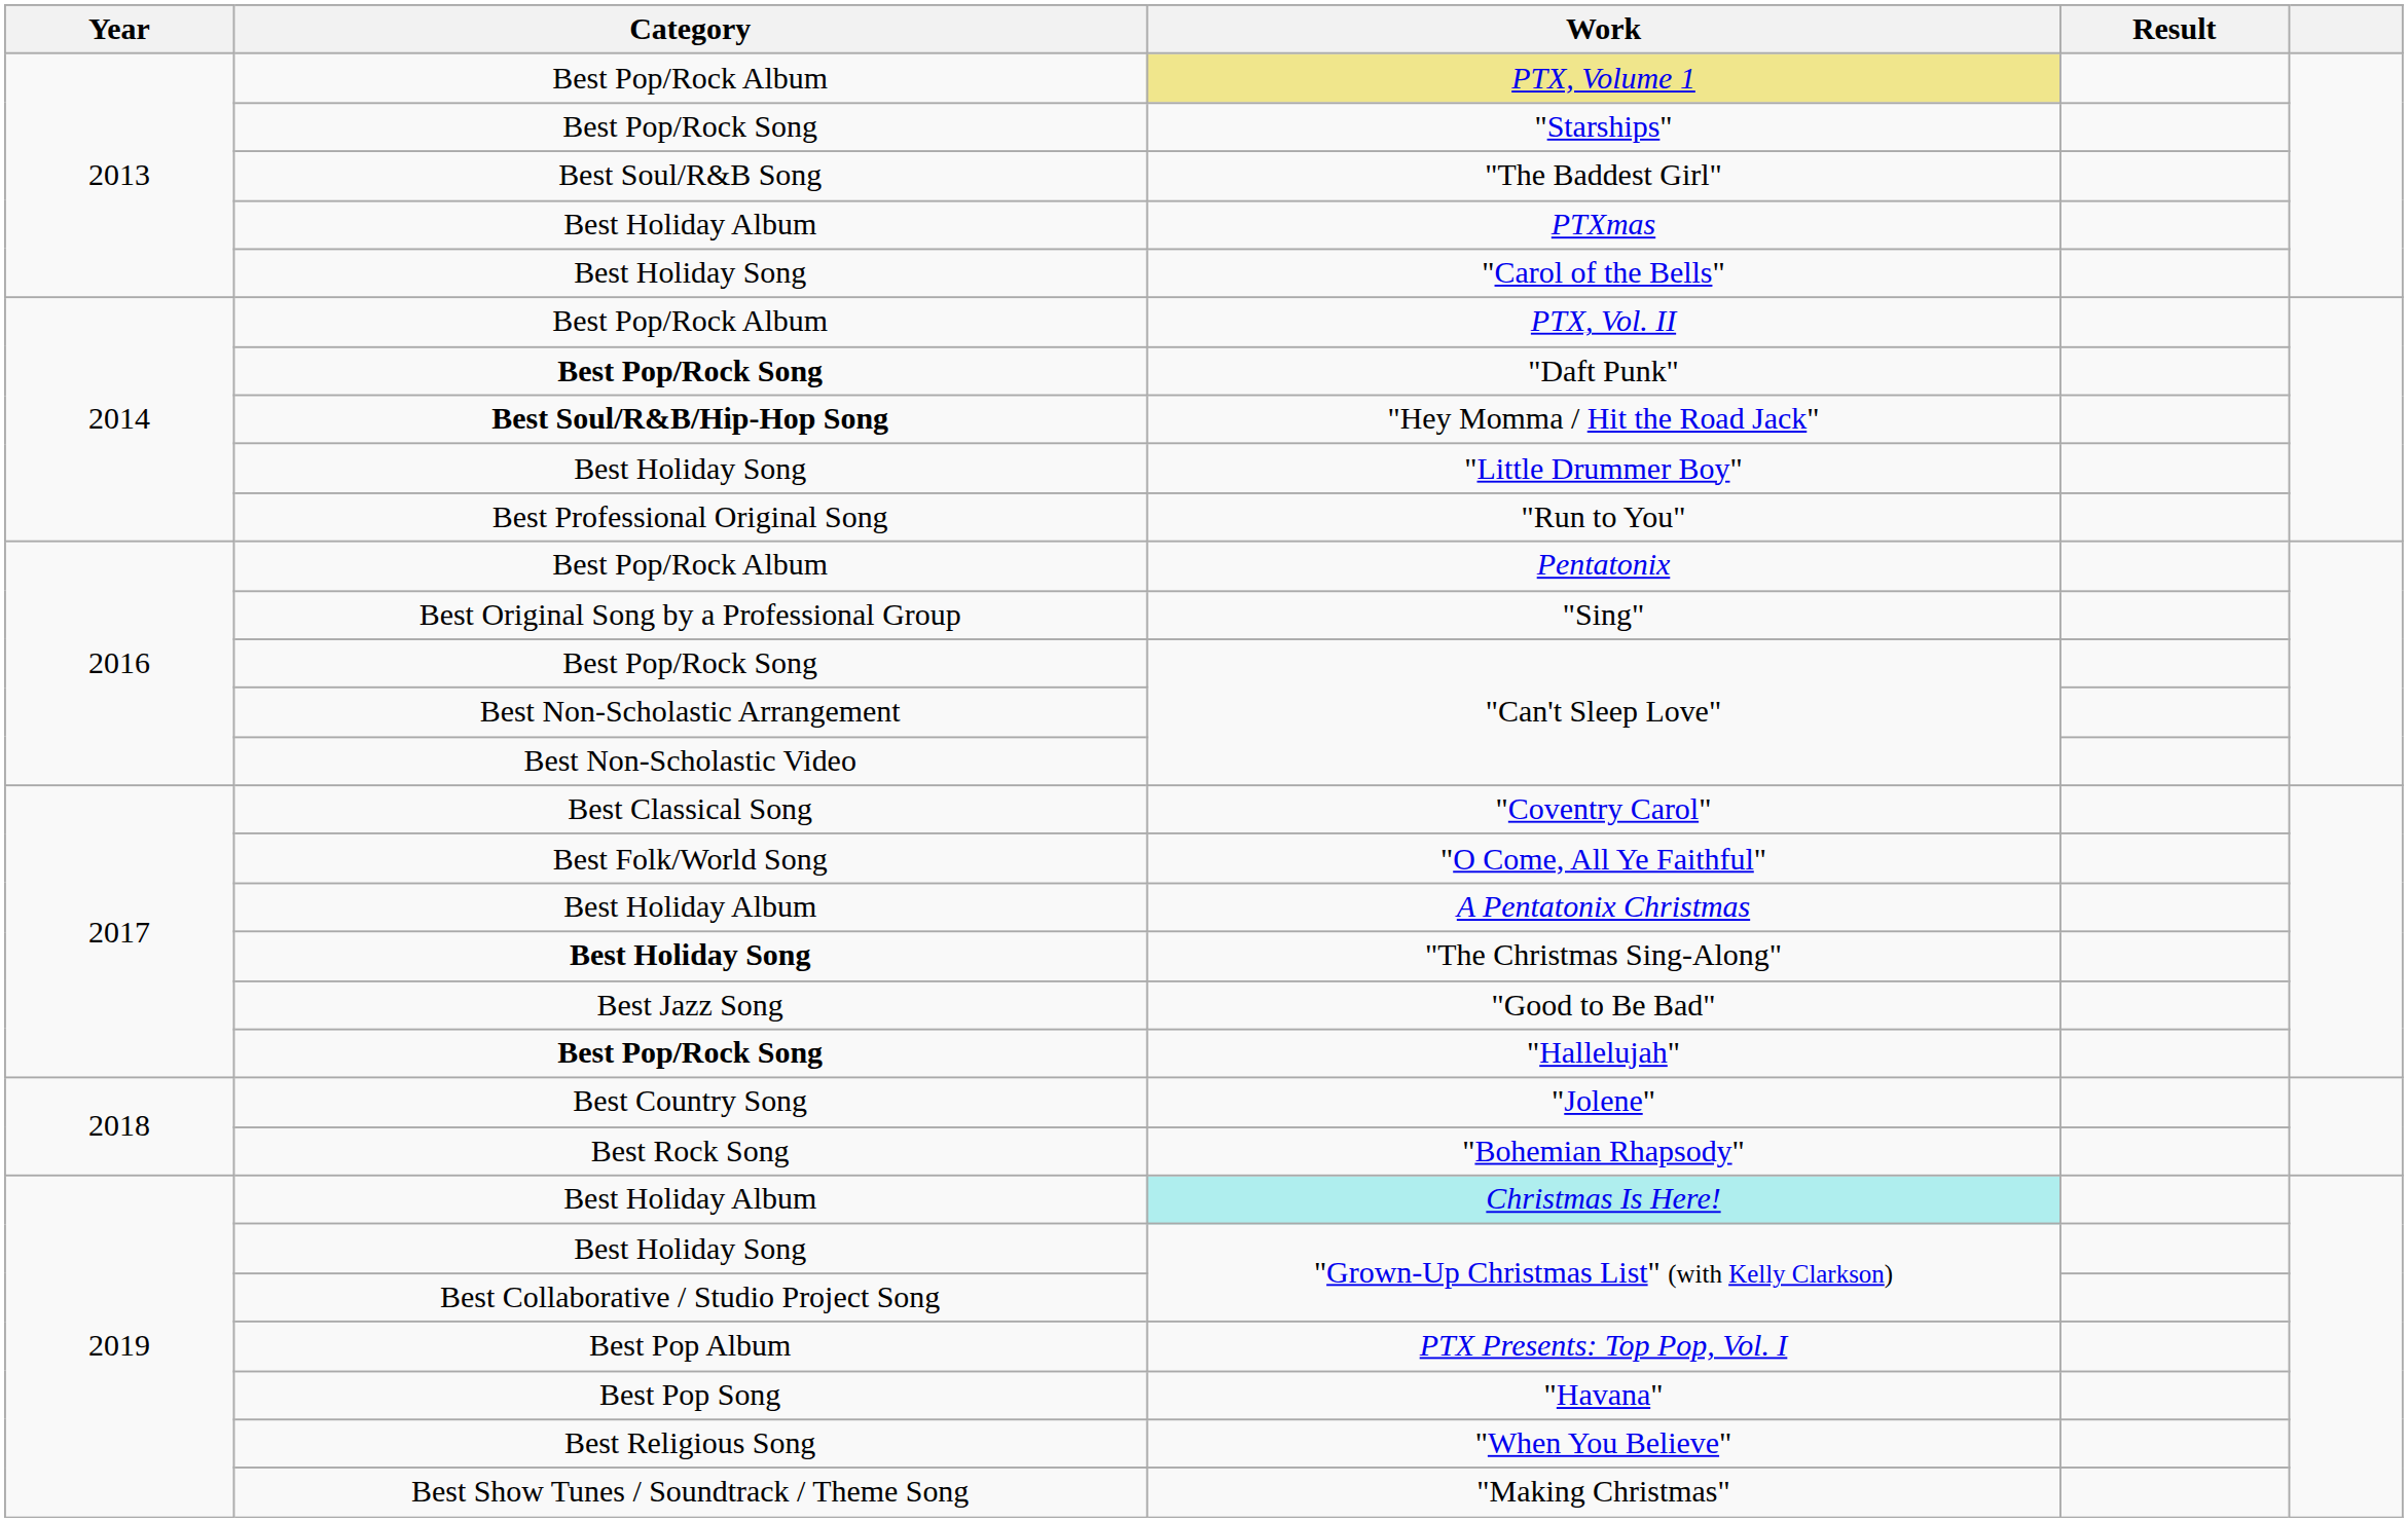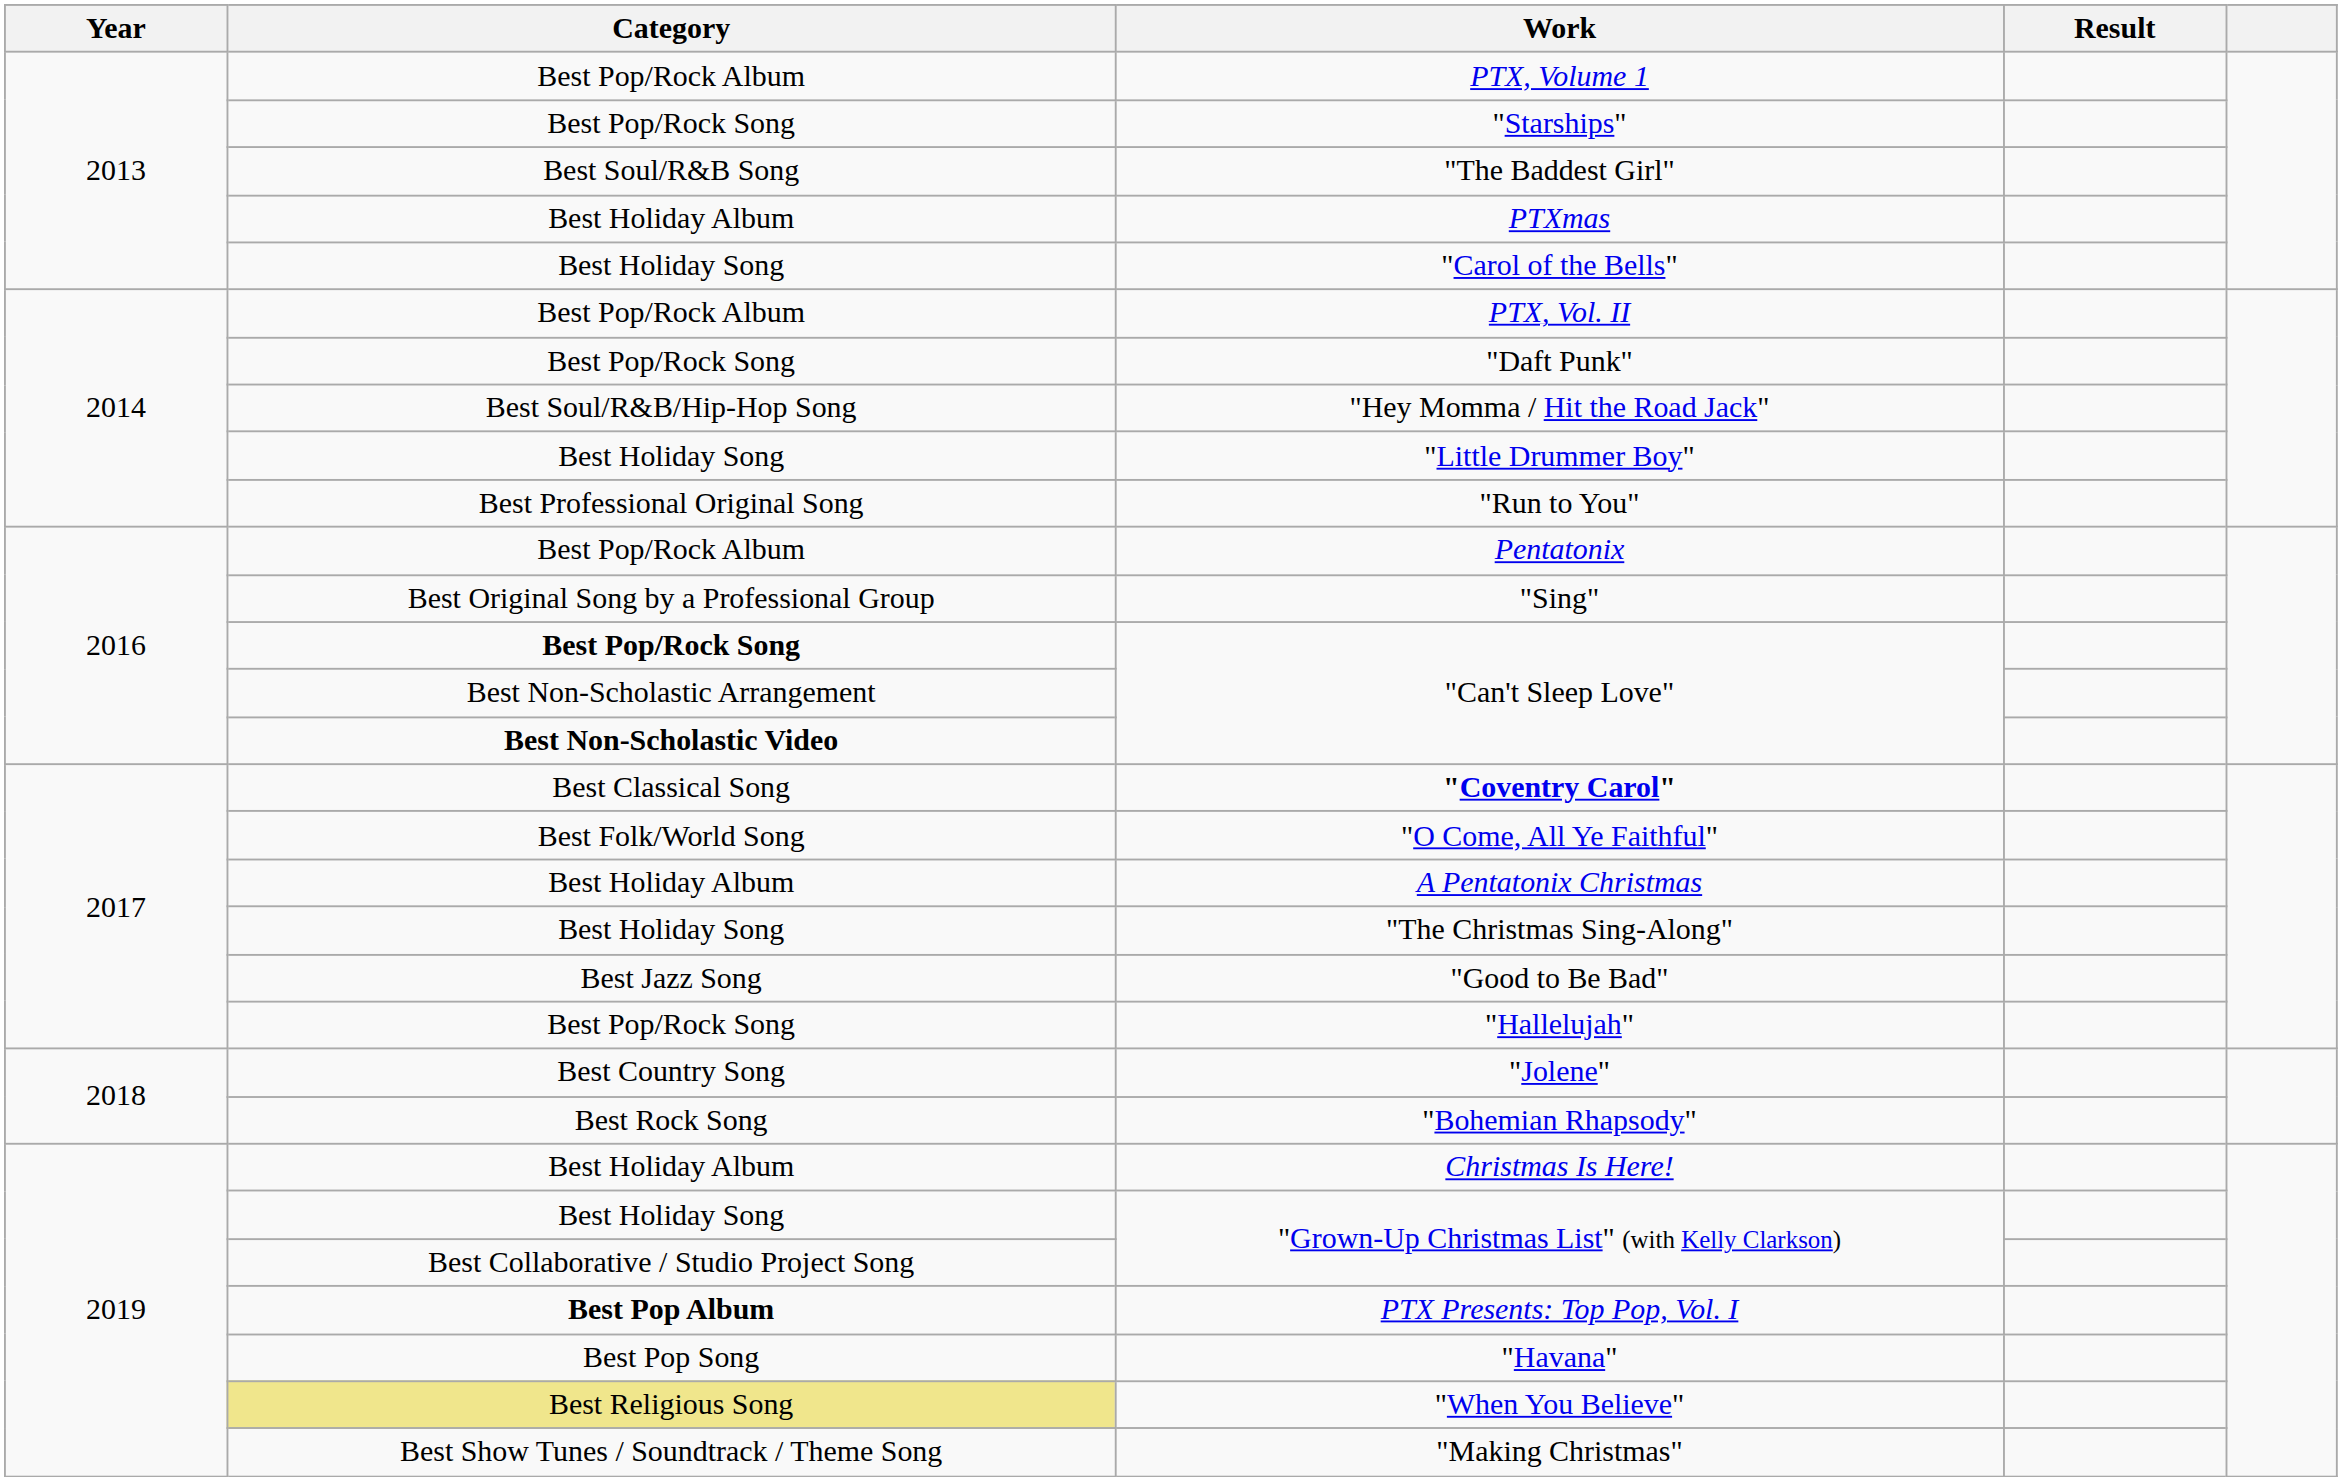PTX, Volume 1 | Work: khaki background -> no background
"Daft Punk" | Category: bold -> normal
"Hey Momma / Hit the Road Jack" | Category: bold -> normal
Best Pop/Rock Song / "Can't Sleep Love" | Category: normal -> bold
Best Non-Scholastic Video / "Can't Sleep Love" | Category: normal -> bold
"Coventry Carol" | Work: normal -> bold
"The Christmas Sing-Along" | Category: bold -> normal
"Hallelujah" | Category: bold -> normal
Christmas Is Here! | Work: paleturquoise background -> no background
PTX Presents: Top Pop, Vol. I | Category: normal -> bold
"When You Believe" | Category: no background -> khaki background
